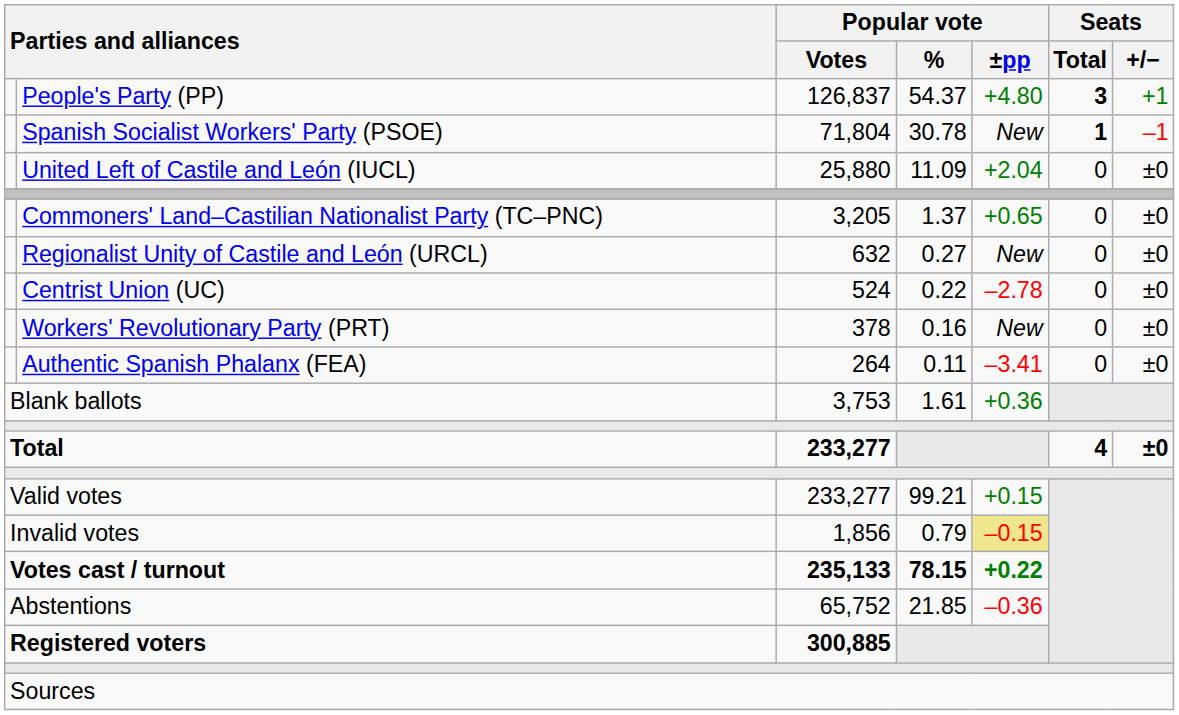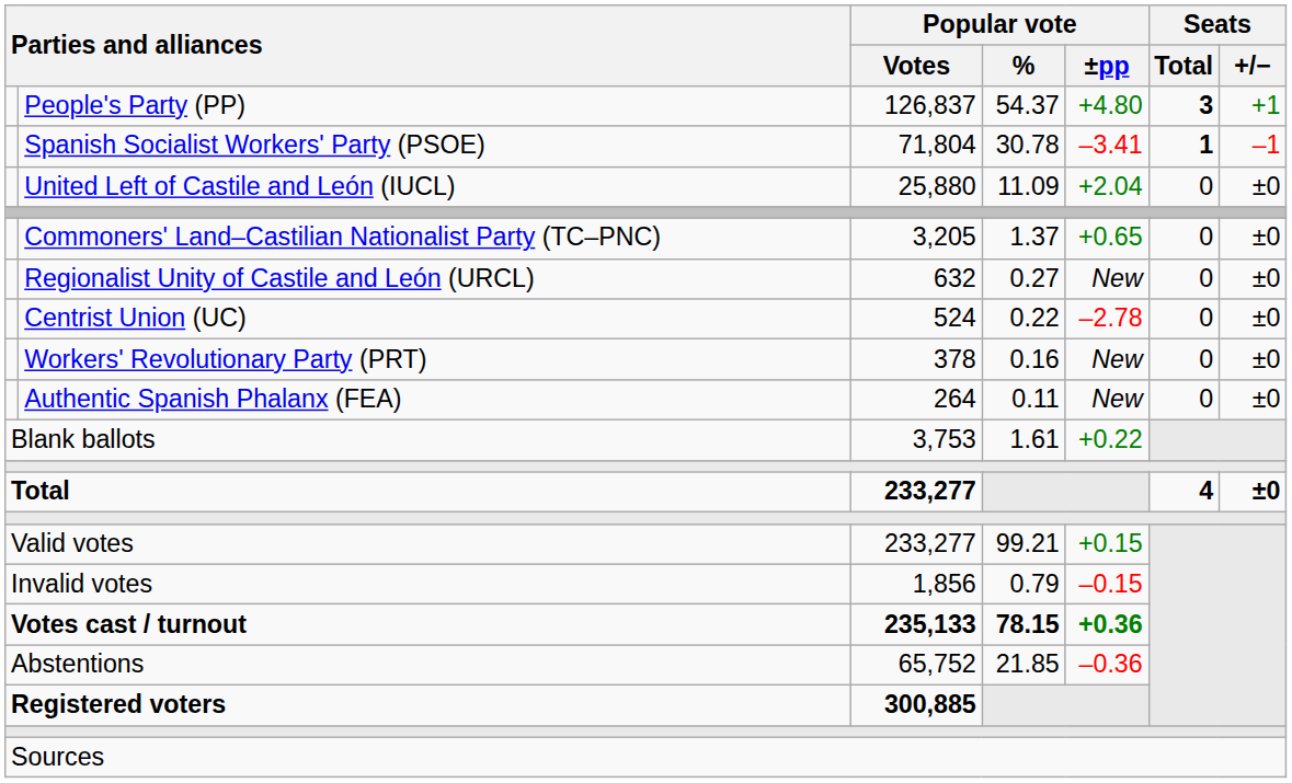Spanish Socialist Workers' Party (PSOE) | Popular vote / ±pp: New -> –3.41
Authentic Spanish Phalanx (FEA) | Popular vote / ±pp: –3.41 -> New
Blank ballots | Popular vote / ±pp: +0.36 -> +0.22
Invalid votes | Popular vote / ±pp: khaki background -> no background
Votes cast / turnout | Popular vote / ±pp: +0.22 -> +0.36
